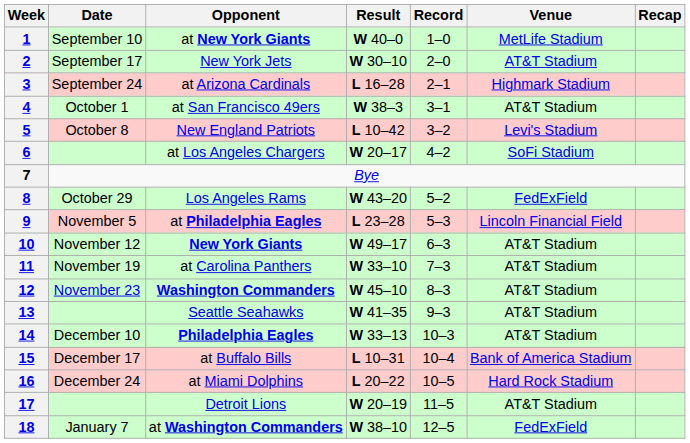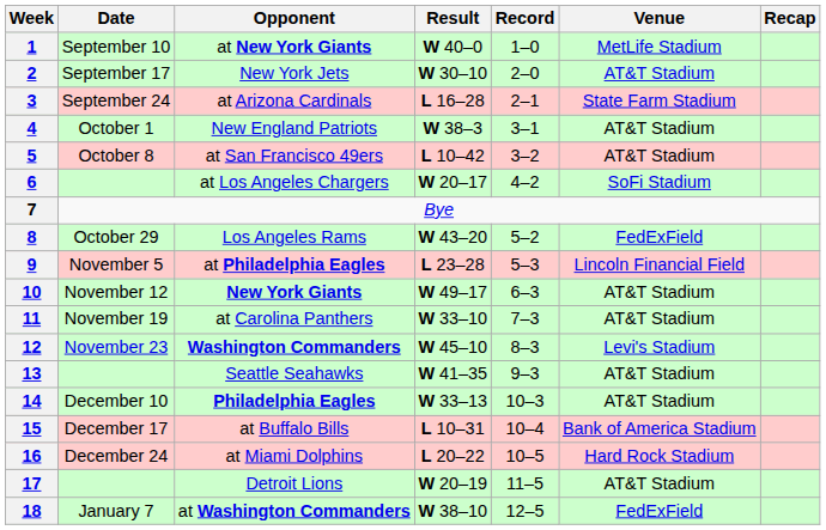3 | Venue: Highmark Stadium -> State Farm Stadium
4 | Opponent: at San Francisco 49ers -> New England Patriots
5 | Opponent: New England Patriots -> at San Francisco 49ers
5 | Venue: Levi's Stadium -> AT&T Stadium
12 | Venue: AT&T Stadium -> Levi's Stadium
